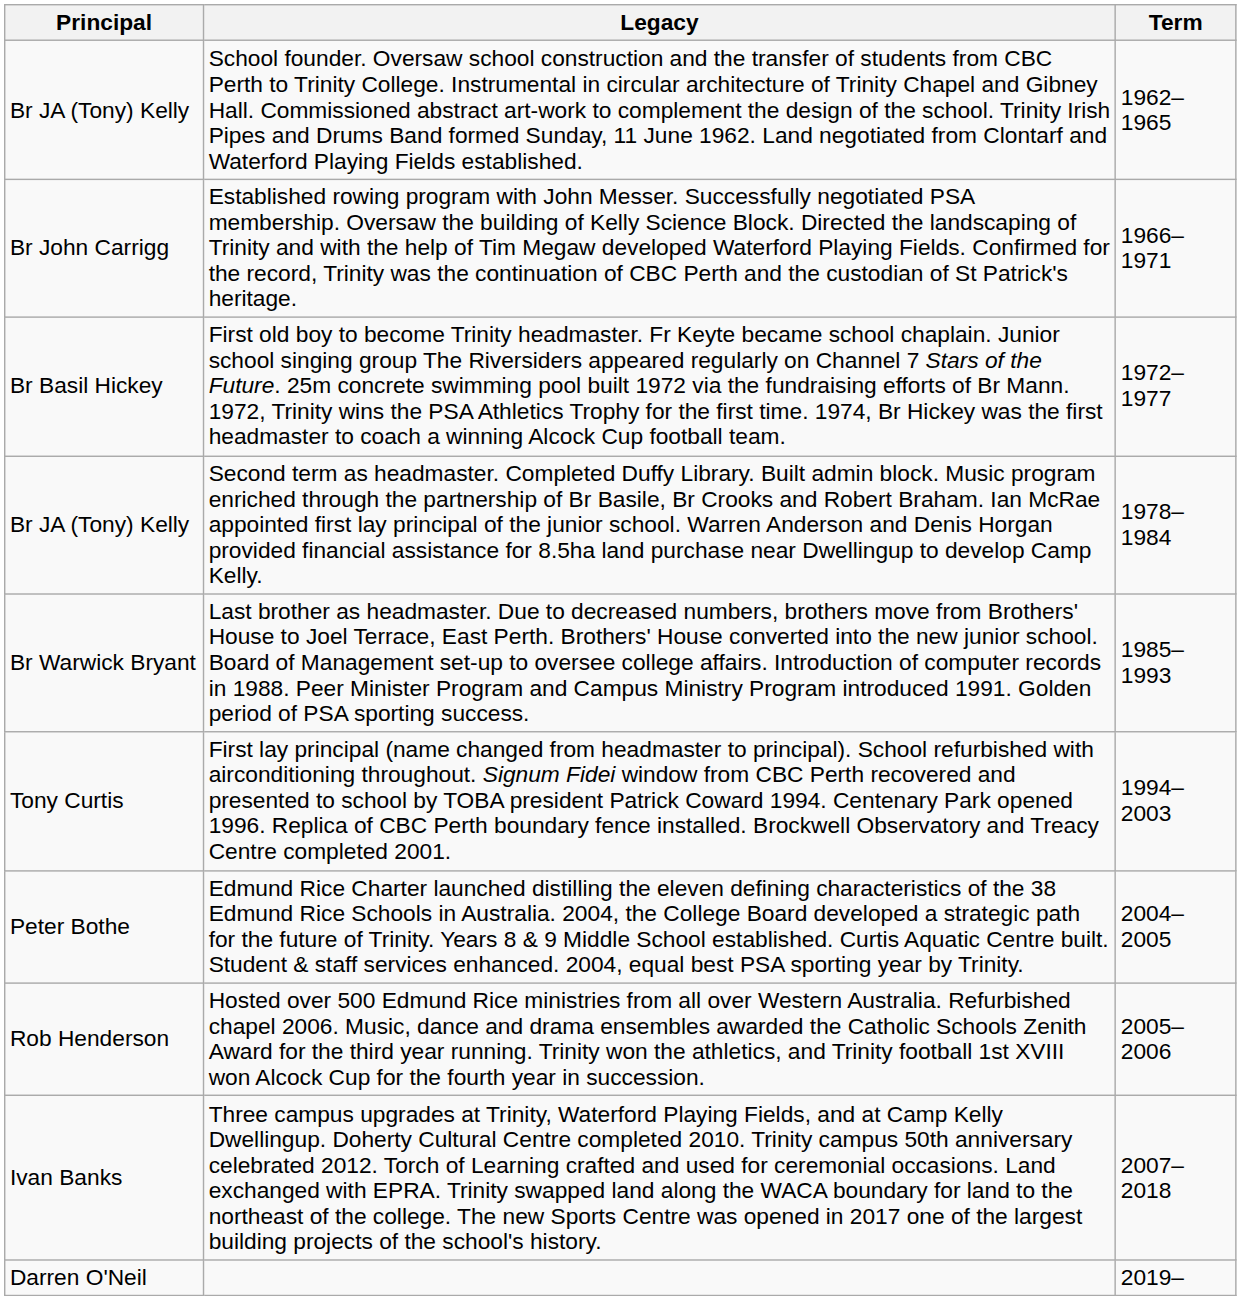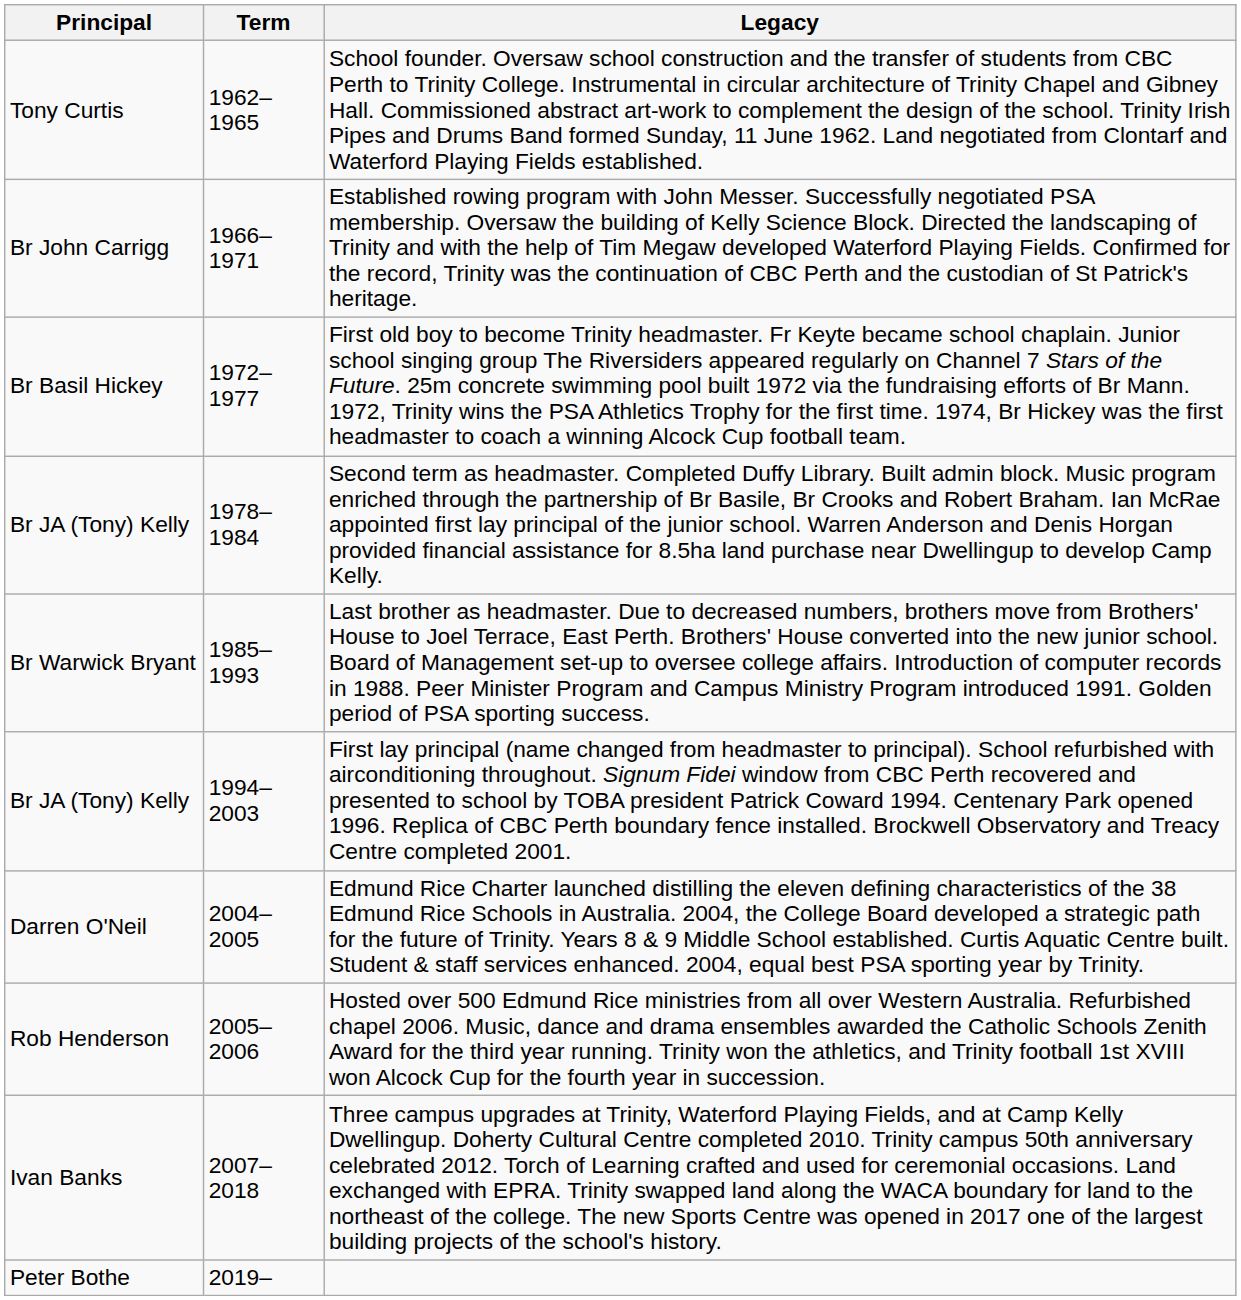columns swapped: Term <-> Legacy
row 2 | Principal: Br JA (Tony) Kelly -> Tony Curtis
row 7 | Principal: Tony Curtis -> Br JA (Tony) Kelly
row 8 | Principal: Peter Bothe -> Darren O'Neil
row 11 | Principal: Darren O'Neil -> Peter Bothe
